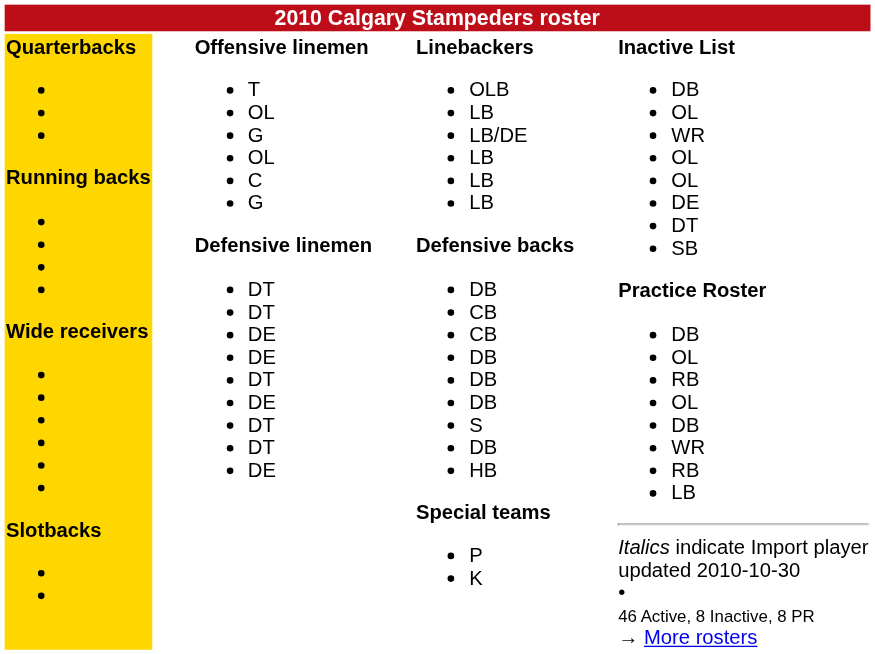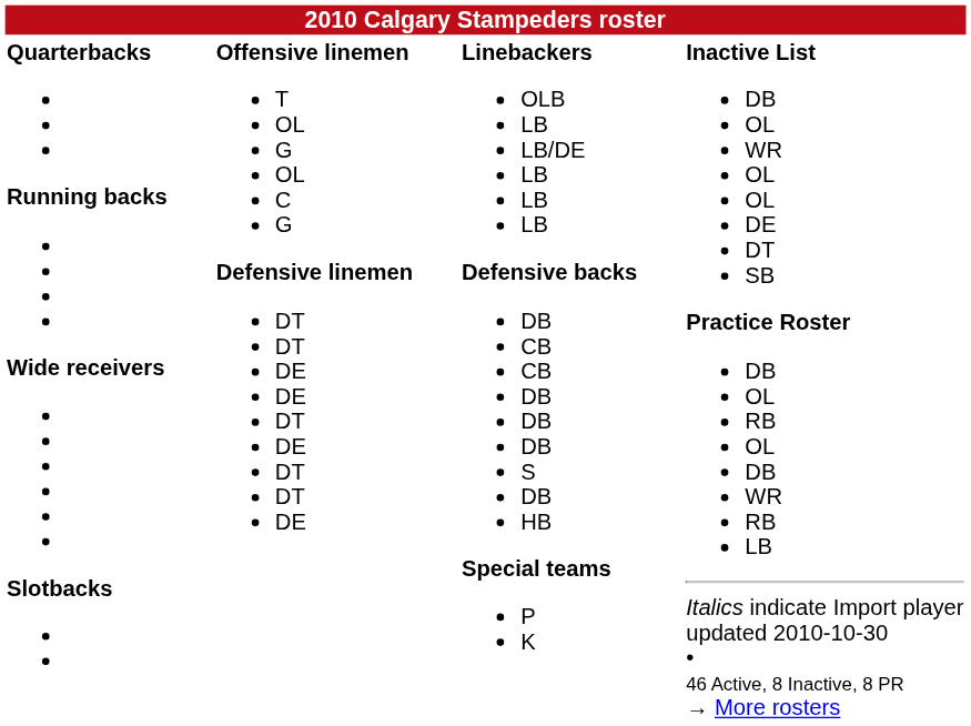Quarterbacks Running backs Wide receivers Slotbacks | column 1: gold background -> no background
